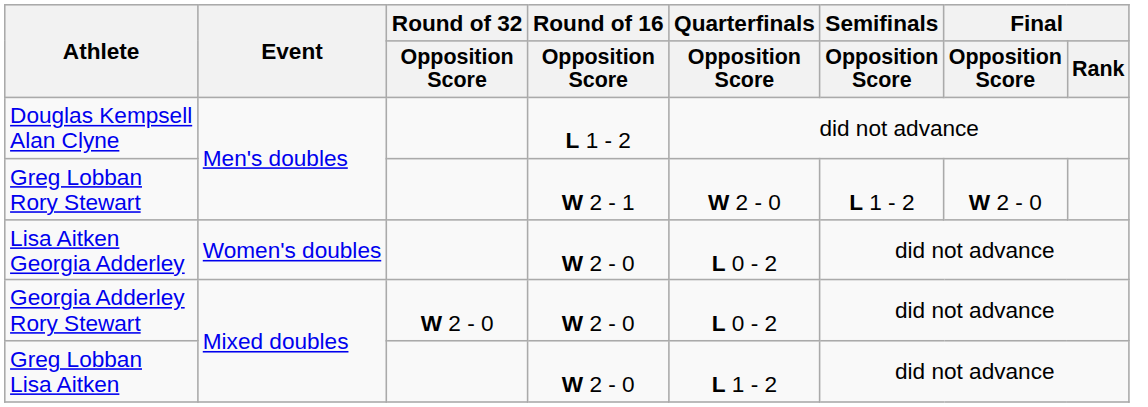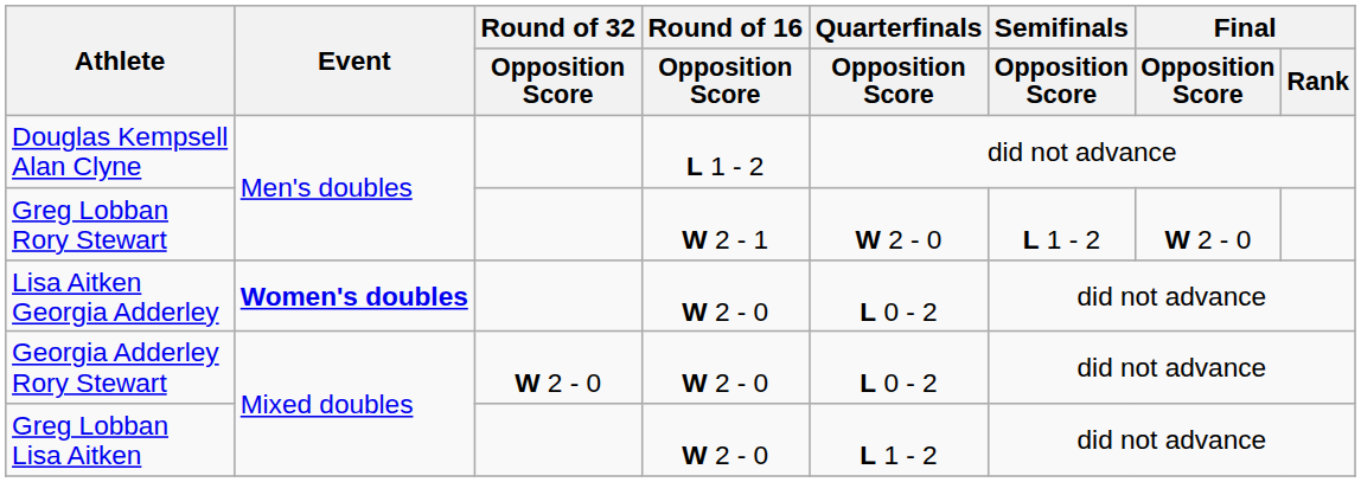Lisa Aitken Georgia Adderley | Event: normal -> bold
